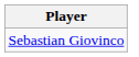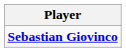row 2 | column 1: normal -> bold
